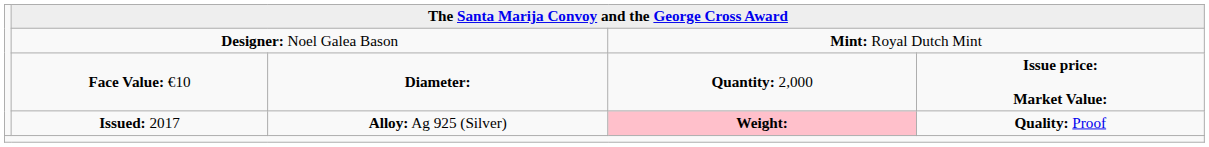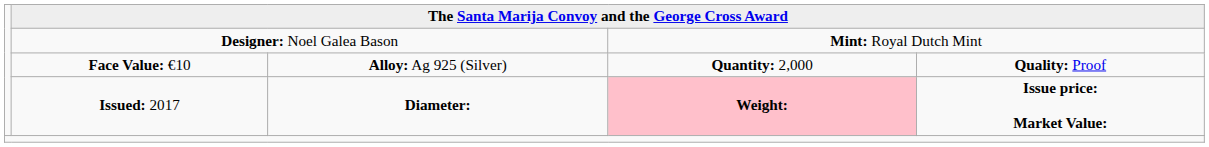Face Value: €10 | column 3: Diameter: -> Alloy: Ag 925 (Silver)
Face Value: €10 | column 5: Issue price: Market Value: -> Quality: Proof
Issued: 2017 | column 3: Alloy: Ag 925 (Silver) -> Diameter:
Issued: 2017 | column 5: Quality: Proof -> Issue price: Market Value:
